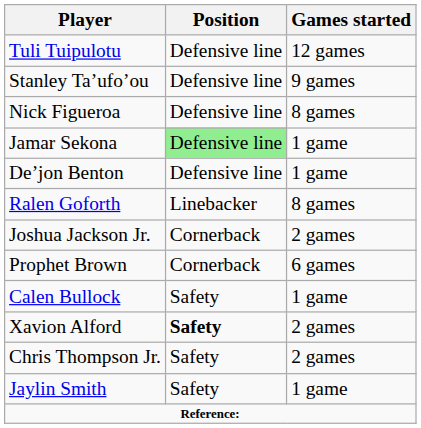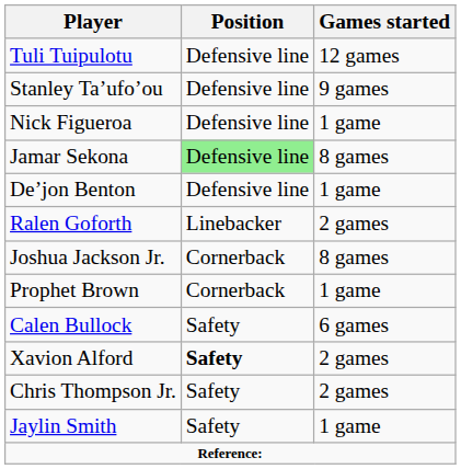Nick Figueroa | Games started: 8 games -> 1 game
Jamar Sekona | Games started: 1 game -> 8 games
Ralen Goforth | Games started: 8 games -> 2 games
Joshua Jackson Jr. | Games started: 2 games -> 8 games
Prophet Brown | Games started: 6 games -> 1 game
Calen Bullock | Games started: 1 game -> 6 games
